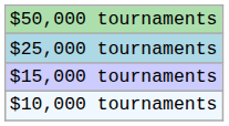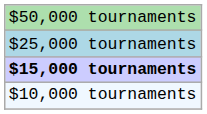row 3 | column 1: normal -> bold
